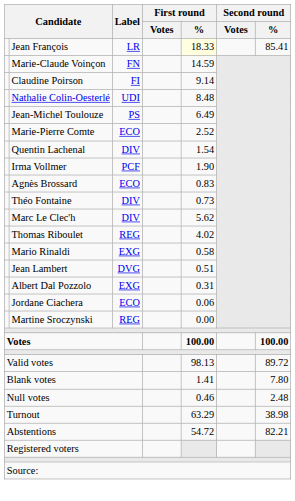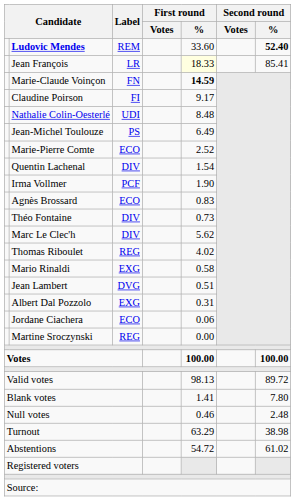+ row: Ludovic Mendes | REM | 33.60 | 52.40
Marie-Claude Voinçon | First round / %: normal -> bold
Claudine Poirson | First round / %: 9.14 -> 9.17
Abstentions | Second round / %: 82.21 -> 61.02
